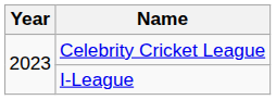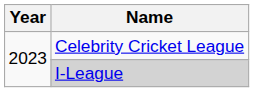I-League | Name: no background -> lightgrey background
